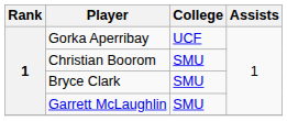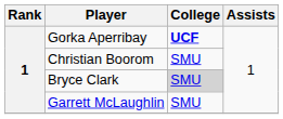Gorka Aperribay | College: normal -> bold
Bryce Clark | College: no background -> lightgrey background
